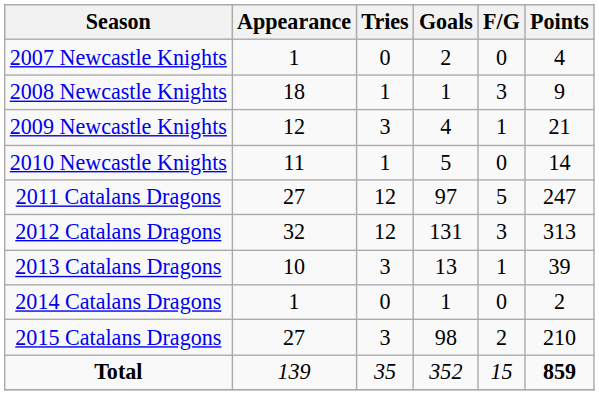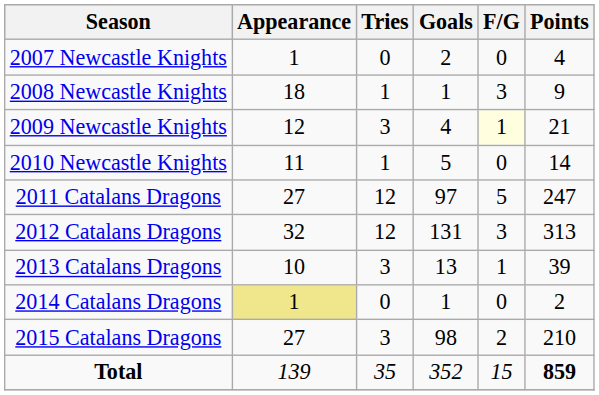2009 Newcastle Knights | F/G: no background -> lightyellow background
2014 Catalans Dragons | Appearance: no background -> khaki background
